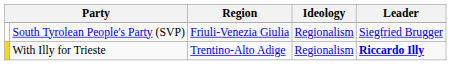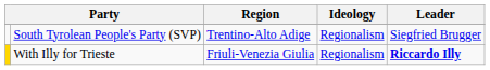South Tyrolean People's Party (SVP) | Region: Friuli-Venezia Giulia -> Trentino-Alto Adige
With Illy for Trieste | Region: Trentino-Alto Adige -> Friuli-Venezia Giulia
